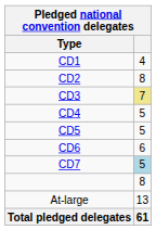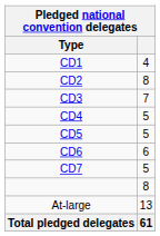CD3 | column 2: khaki background -> no background
CD7 | column 2: lightblue background -> no background
